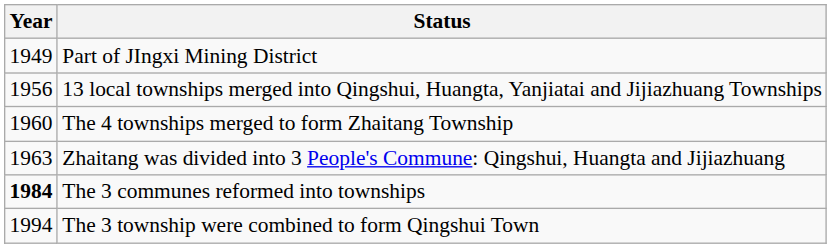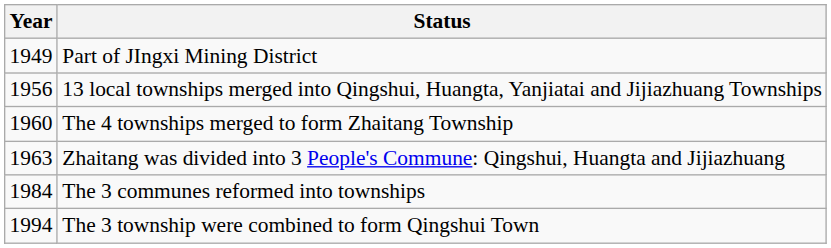The 3 communes reformed into townships | Year: bold -> normal
